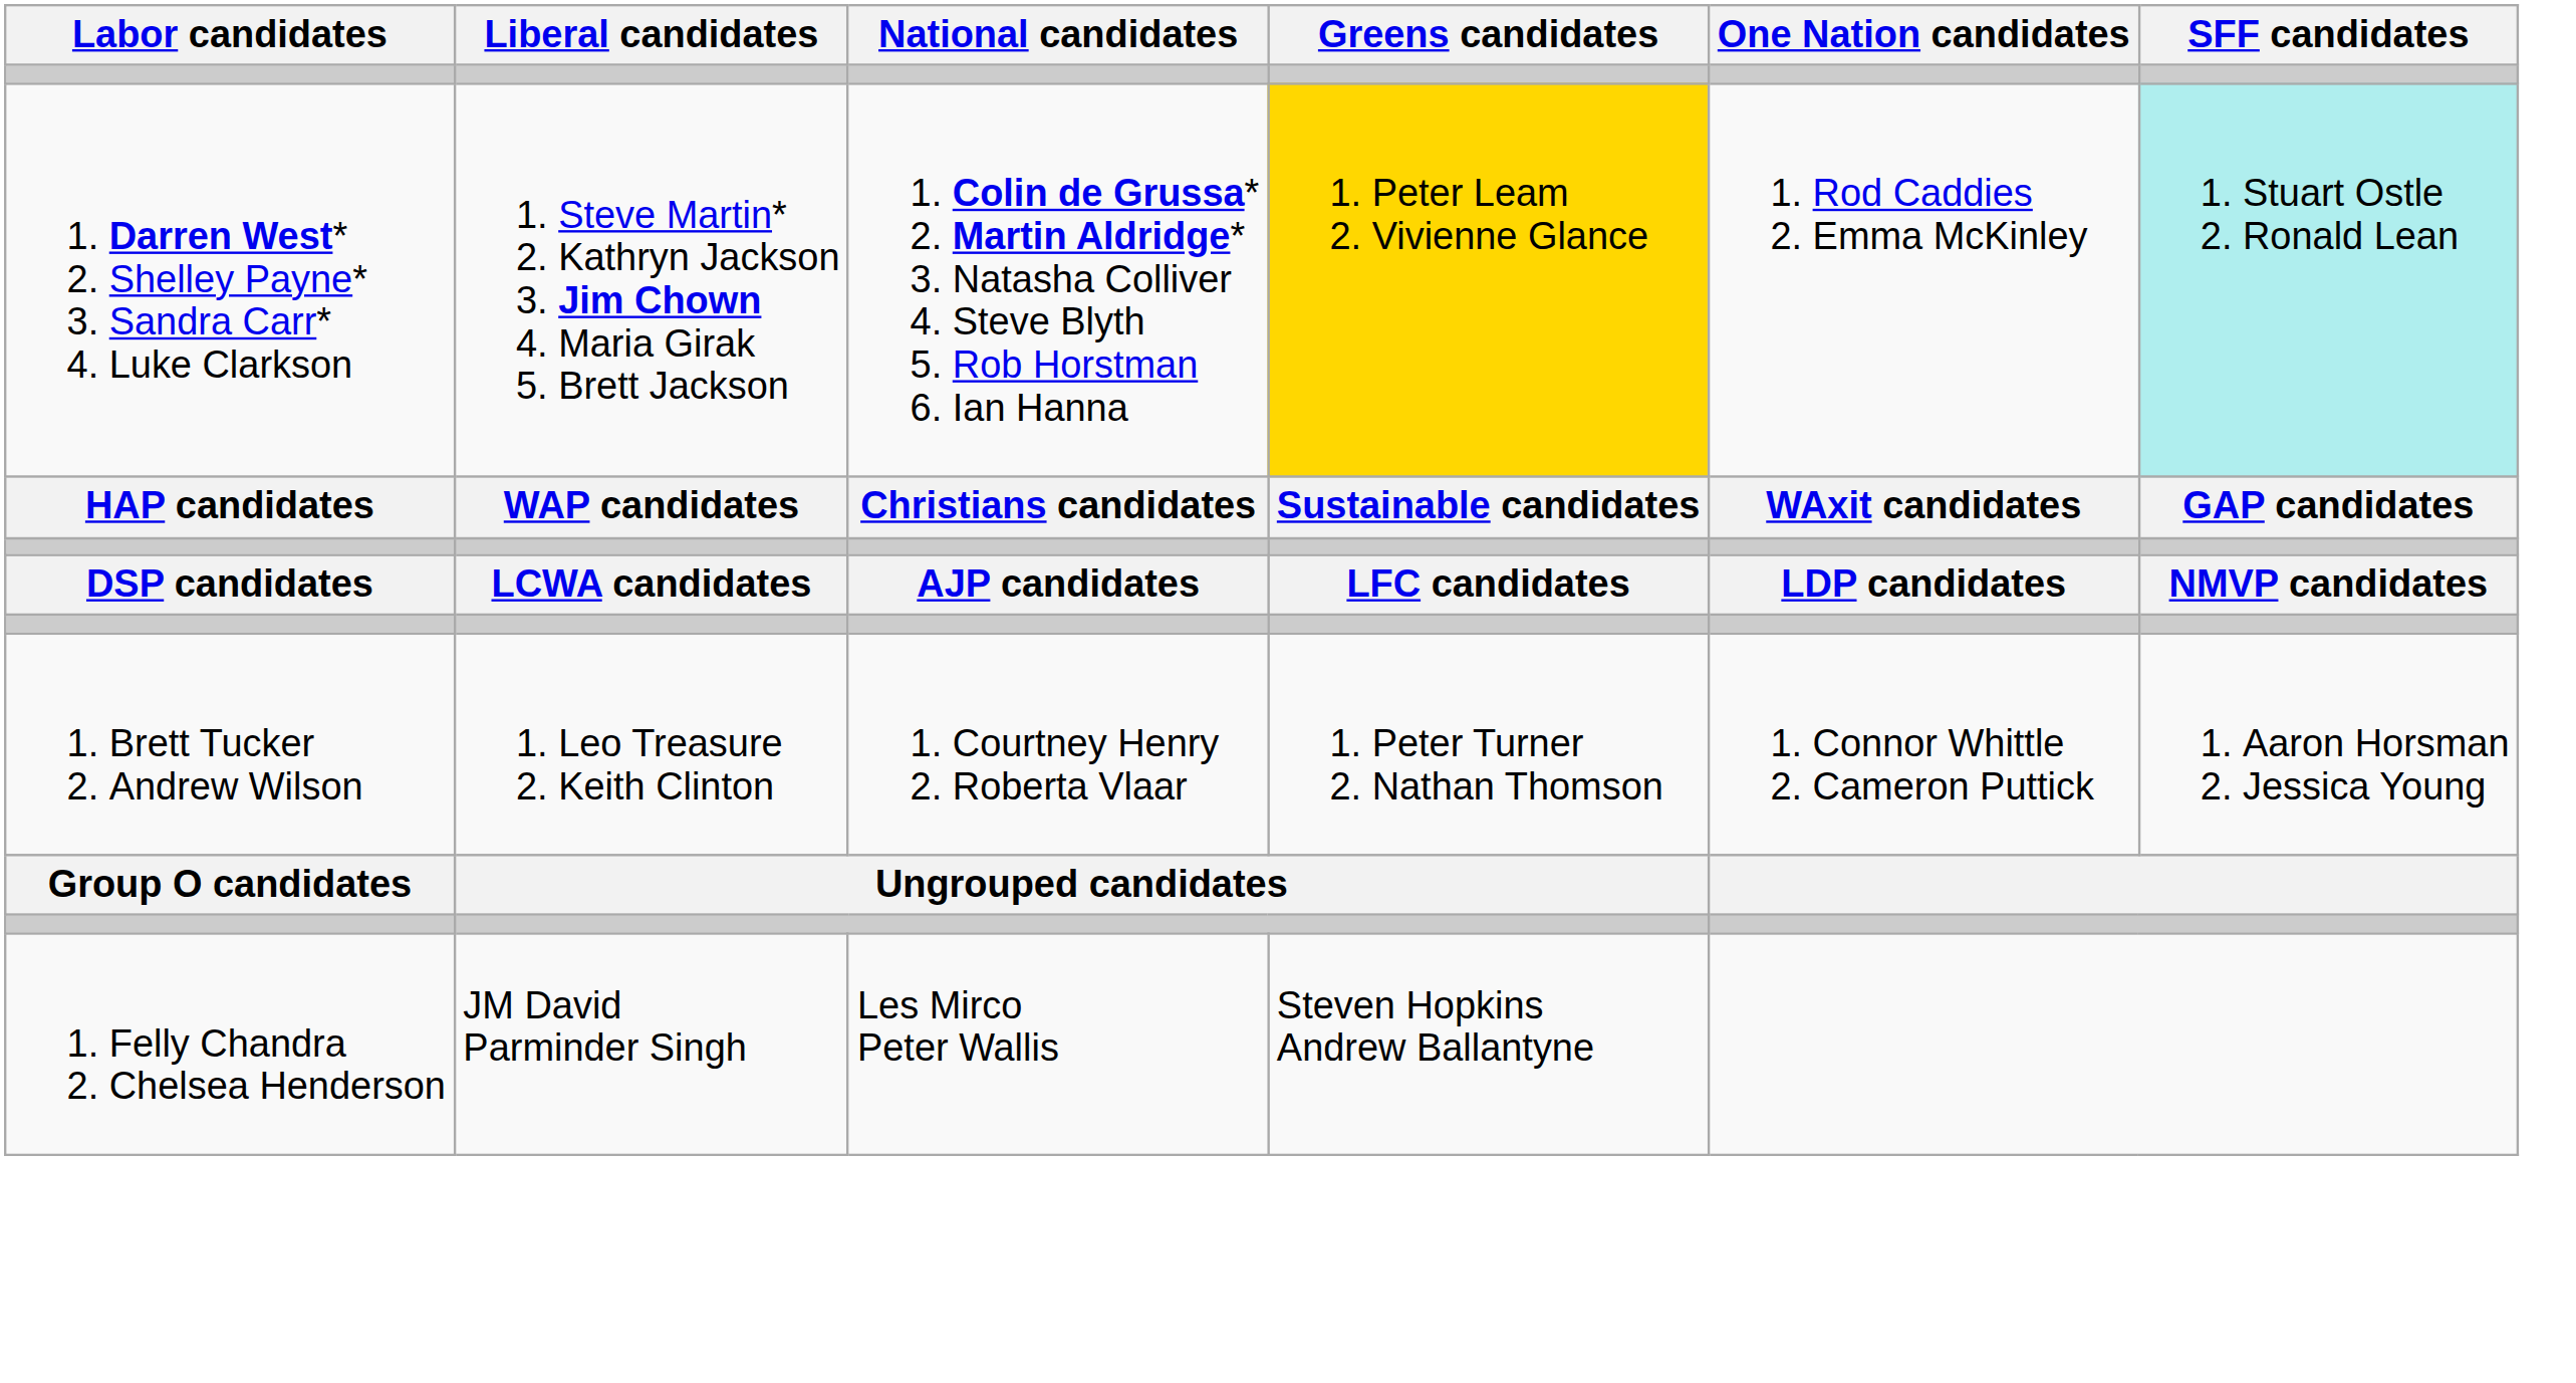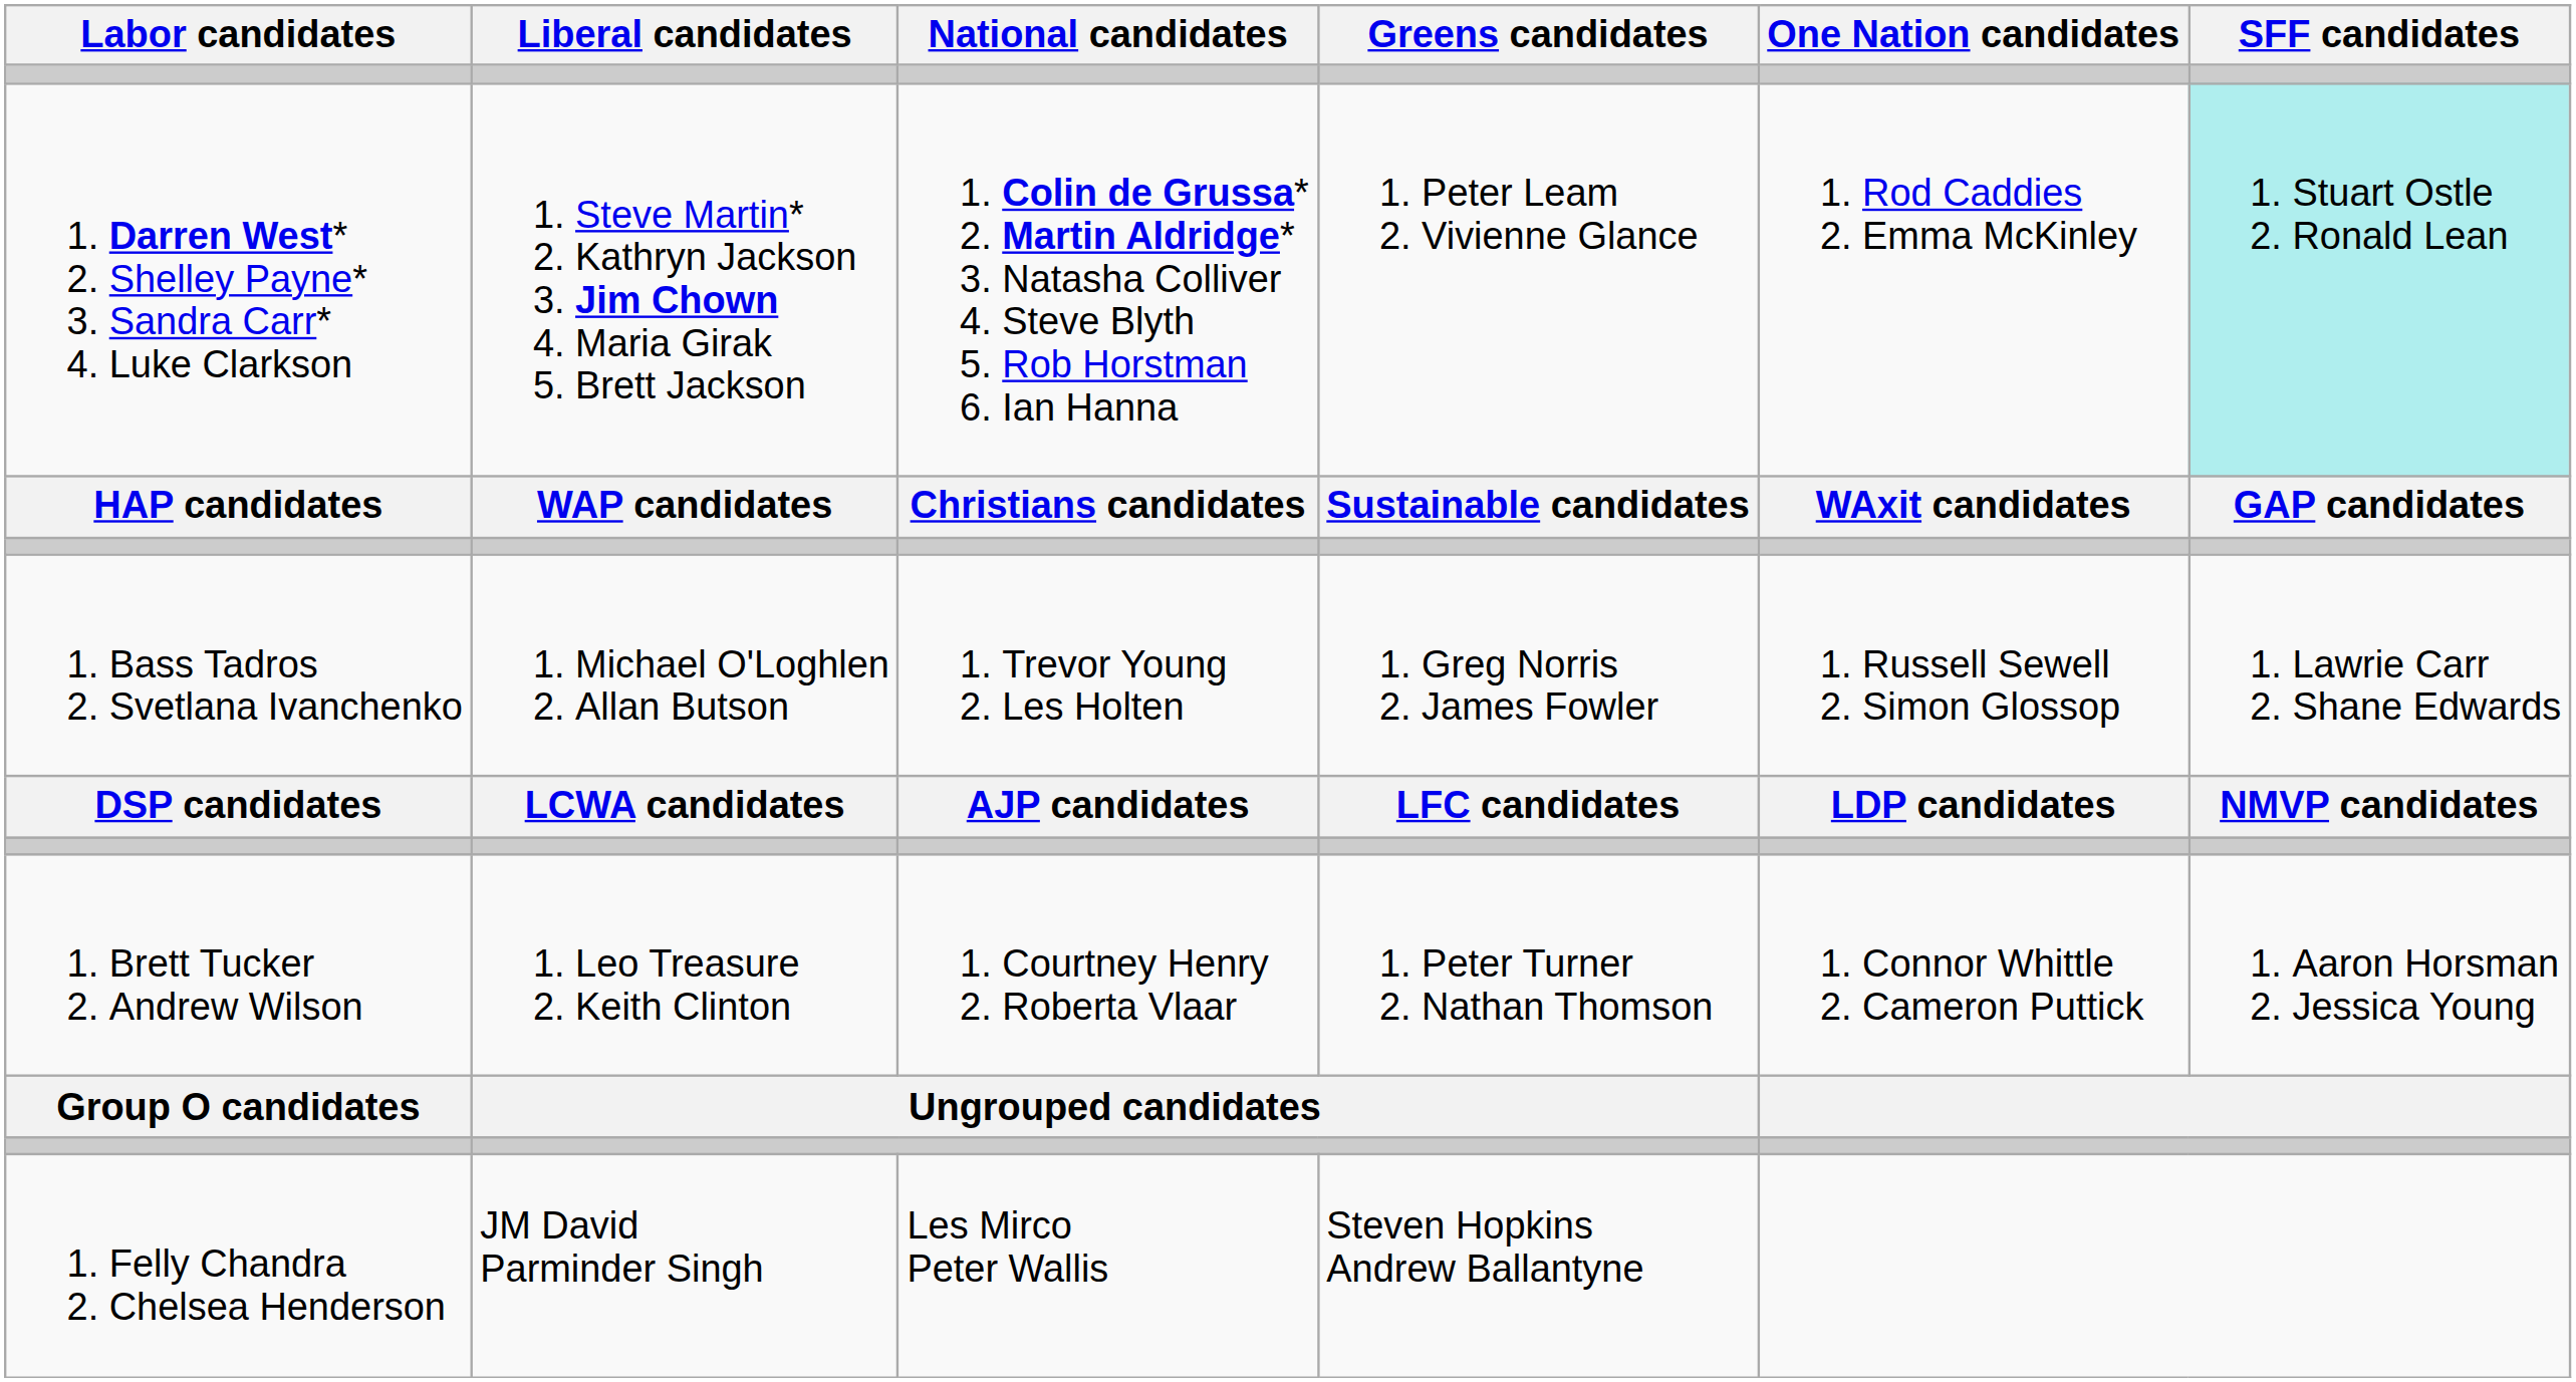Darren West* Shelley Payne* Sandra Carr* Luke Clarkson | Greens candidates: gold background -> no background
+ row: Bass Tadros Svetlana Ivanchenko | Michael O'Loghlen Allan Butson | Trevor Young Les Holten | Greg Norris James Fowler | Russell Sewell Simon Glossop | Lawrie Carr Shane Edwards
